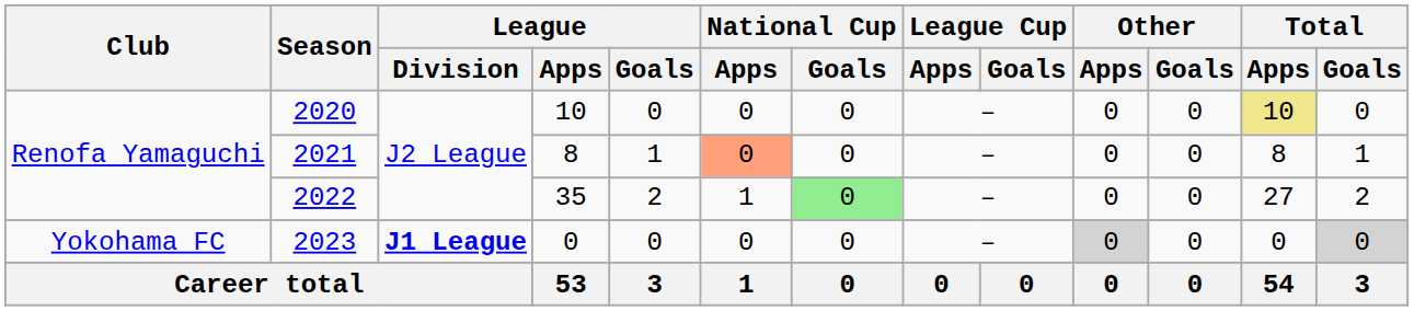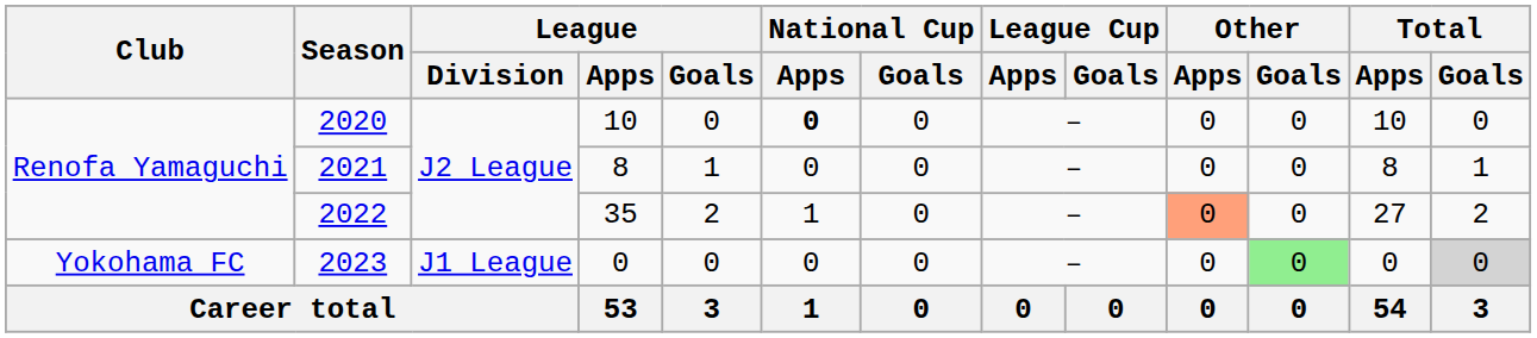2020 | National Cup / Apps: normal -> bold
2020 | Total / Apps: khaki background -> no background
2021 | National Cup / Apps: lightsalmon background -> no background
2022 | National Cup / Goals: lightgreen background -> no background
2022 | Other / Apps: no background -> lightsalmon background
2023 | League / Division: bold -> normal
2023 | Other / Apps: lightgrey background -> no background
2023 | Other / Goals: no background -> lightgreen background
